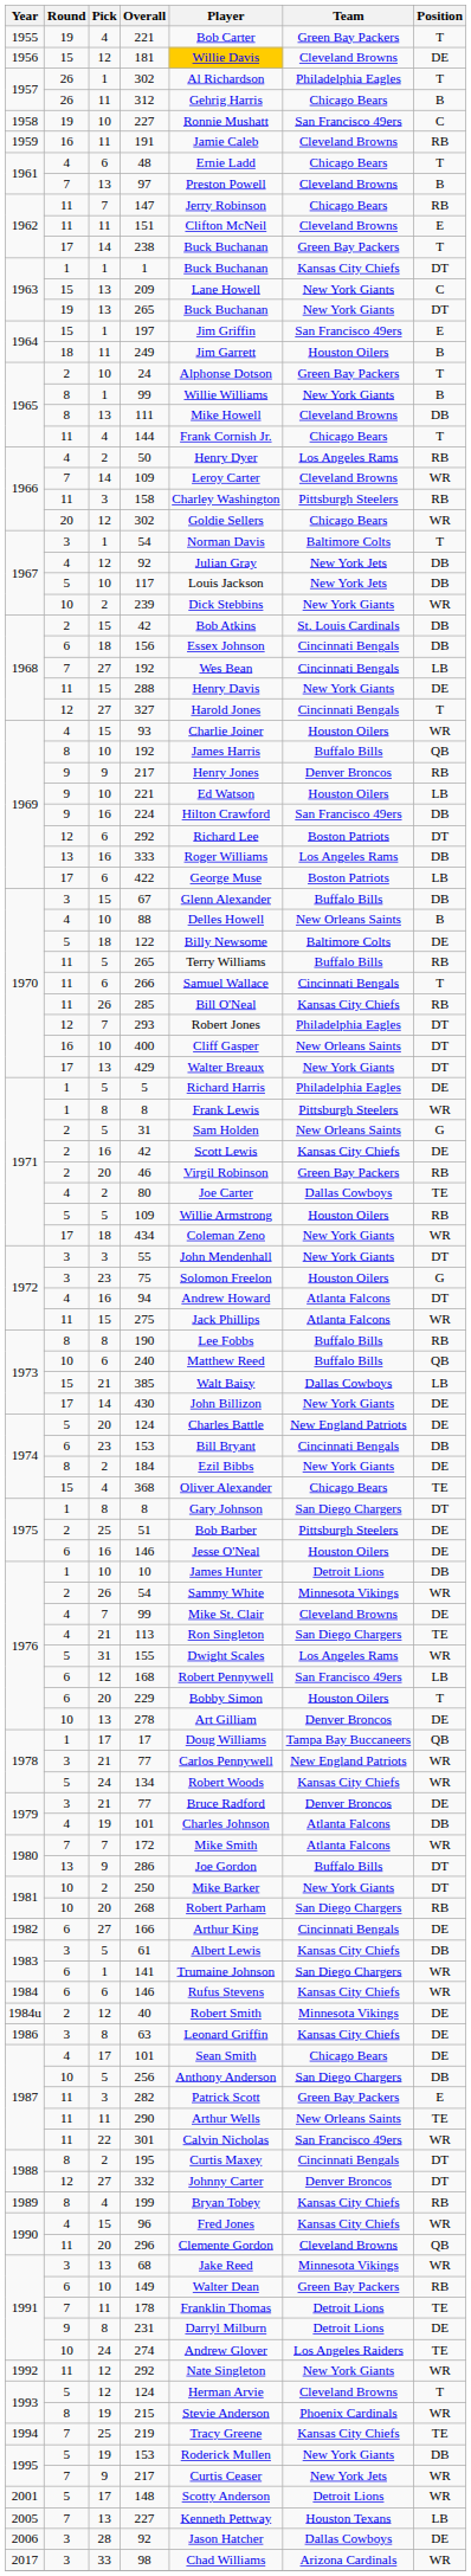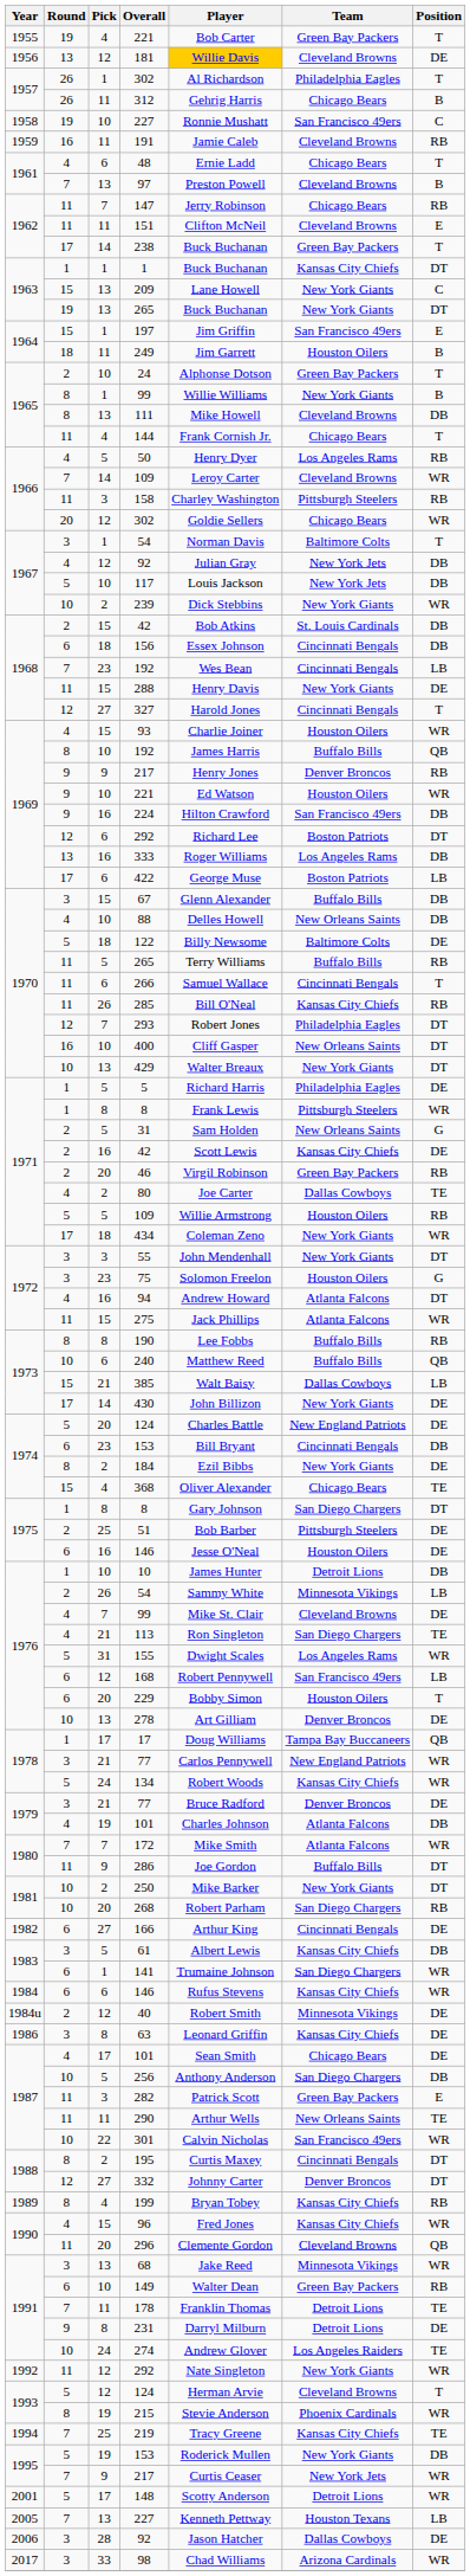181 | Round: 15 -> 13
50 | Pick: 2 -> 5
1968 / 192 | Pick: 27 -> 23
1969 / 221 | Position: LB -> WR
88 | Position: B -> DB
429 | Round: 17 -> 10
1976 / 54 | Position: WR -> LB
286 | Round: 13 -> 11
301 | Round: 11 -> 10
